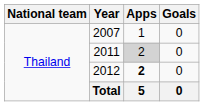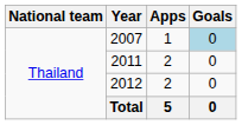2007 | Goals: no background -> lightblue background
2011 | Apps: lightgrey background -> no background
2012 | Apps: bold -> normal
